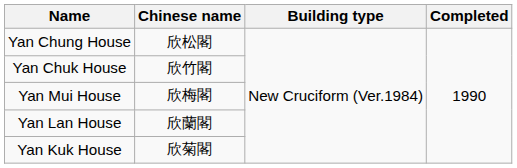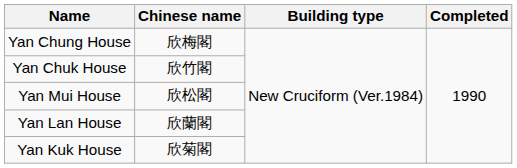Yan Chung House | Chinese name: 欣松閣 -> 欣梅閣
Yan Mui House | Chinese name: 欣梅閣 -> 欣松閣
